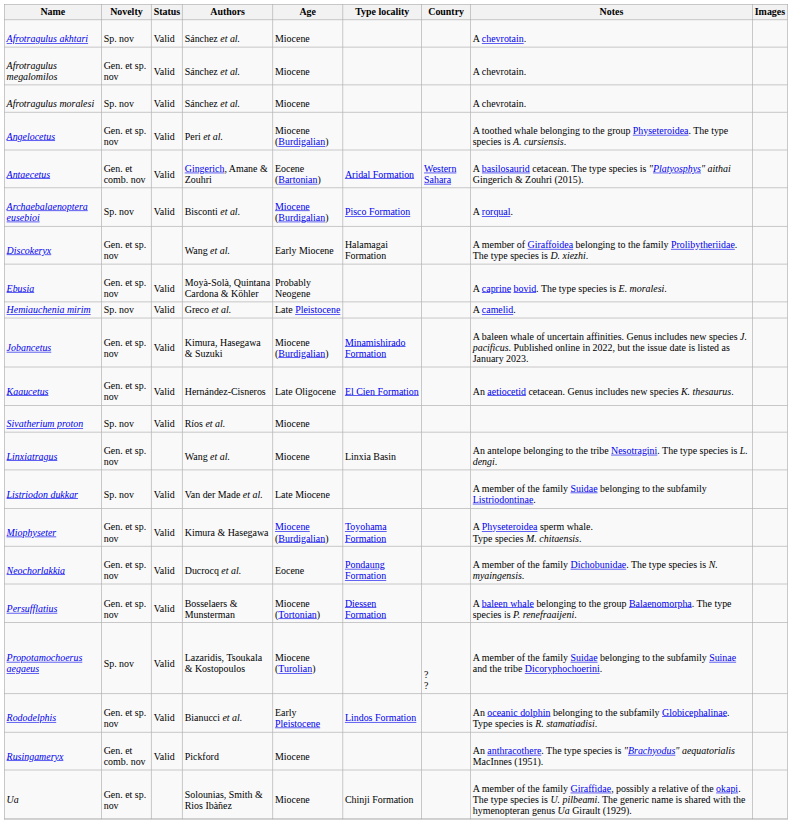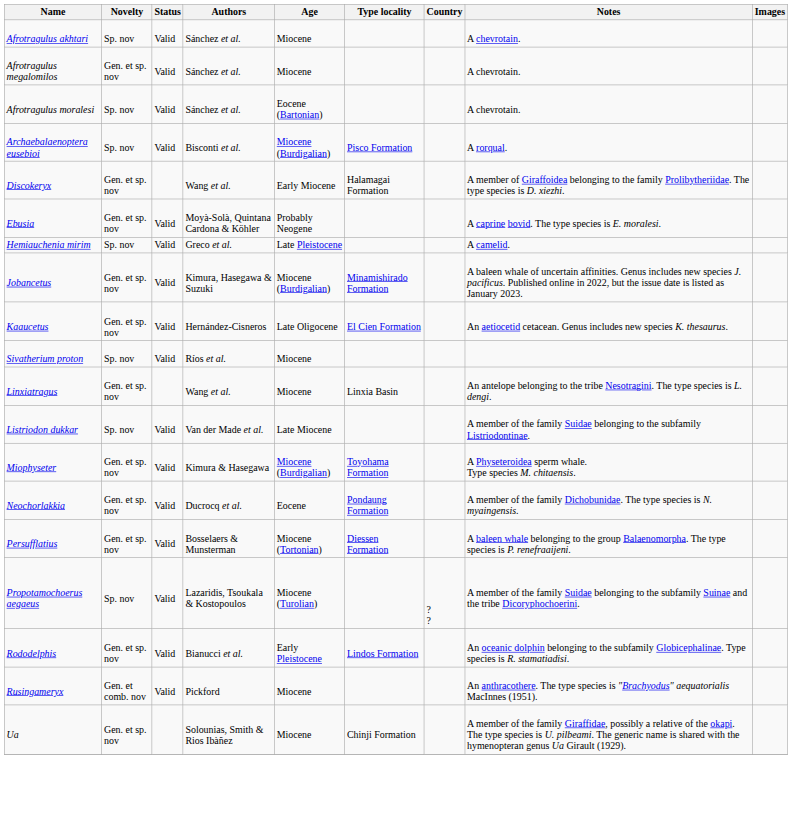Afrotragulus moralesi | Age: Miocene -> Eocene (Bartonian)
- row: Angelocetus | Gen. et sp. nov | Valid | Peri et al. | Miocene (Burdigalian) | A toothed whale belonging to the group Physeteroidea. The type species is A. cursiensis.
- row: Antaecetus | Gen. et comb. nov | Valid | Gingerich, Amane & Zouhri | Eocene (Bartonian) | Aridal Formation | Western Sahara | A basilosaurid cetacean. The type species is "Platyosphys" aithai Gingerich & Zouhri (2015).
